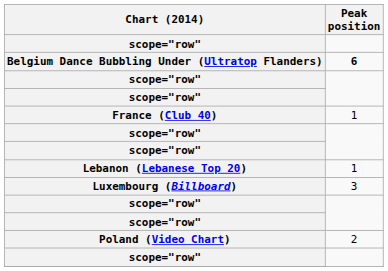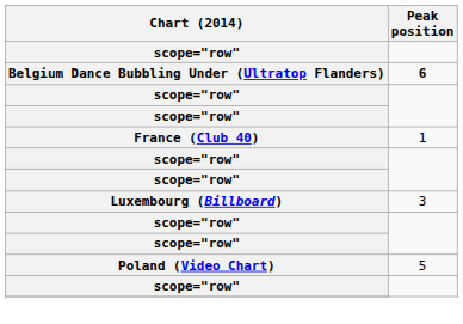- row: Lebanon (Lebanese Top 20) | 1
Poland (Video Chart) | Peak position: 2 -> 5
